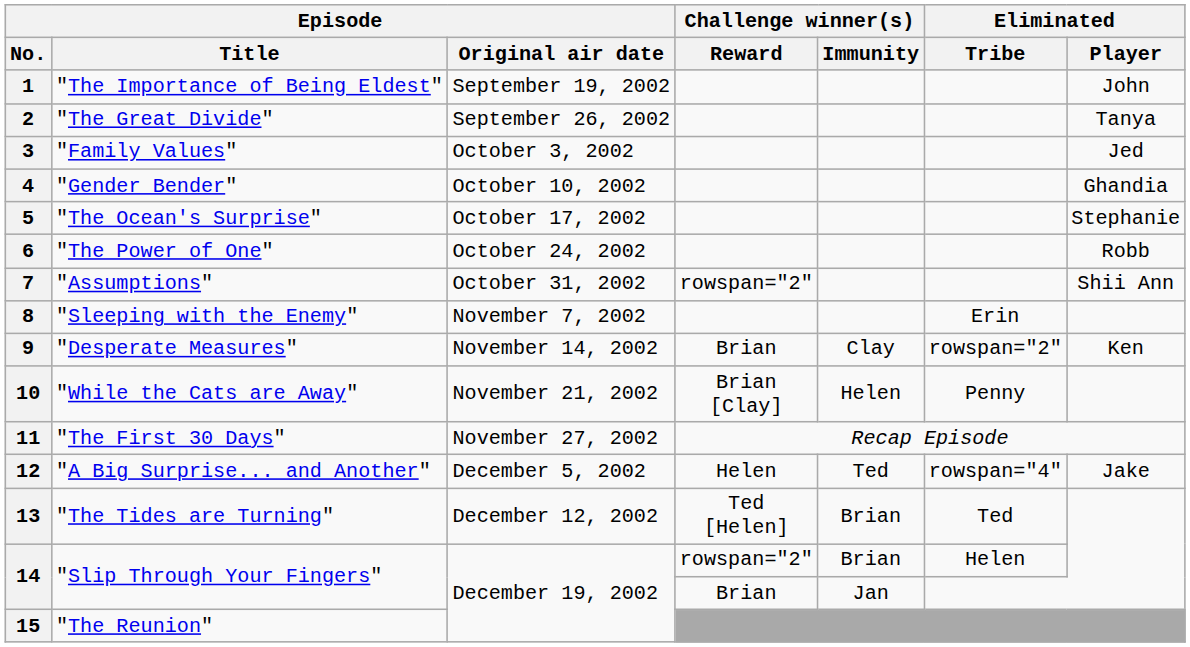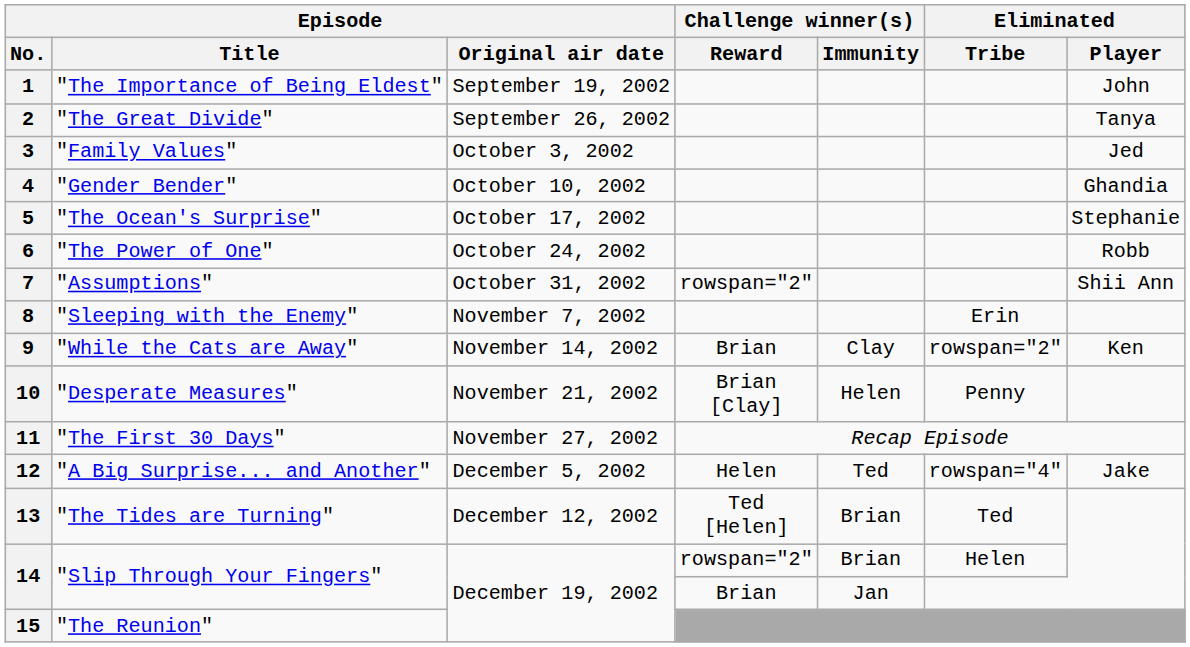9 | Episode / Title: "Desperate Measures" -> "While the Cats are Away"
10 | Episode / Title: "While the Cats are Away" -> "Desperate Measures"
